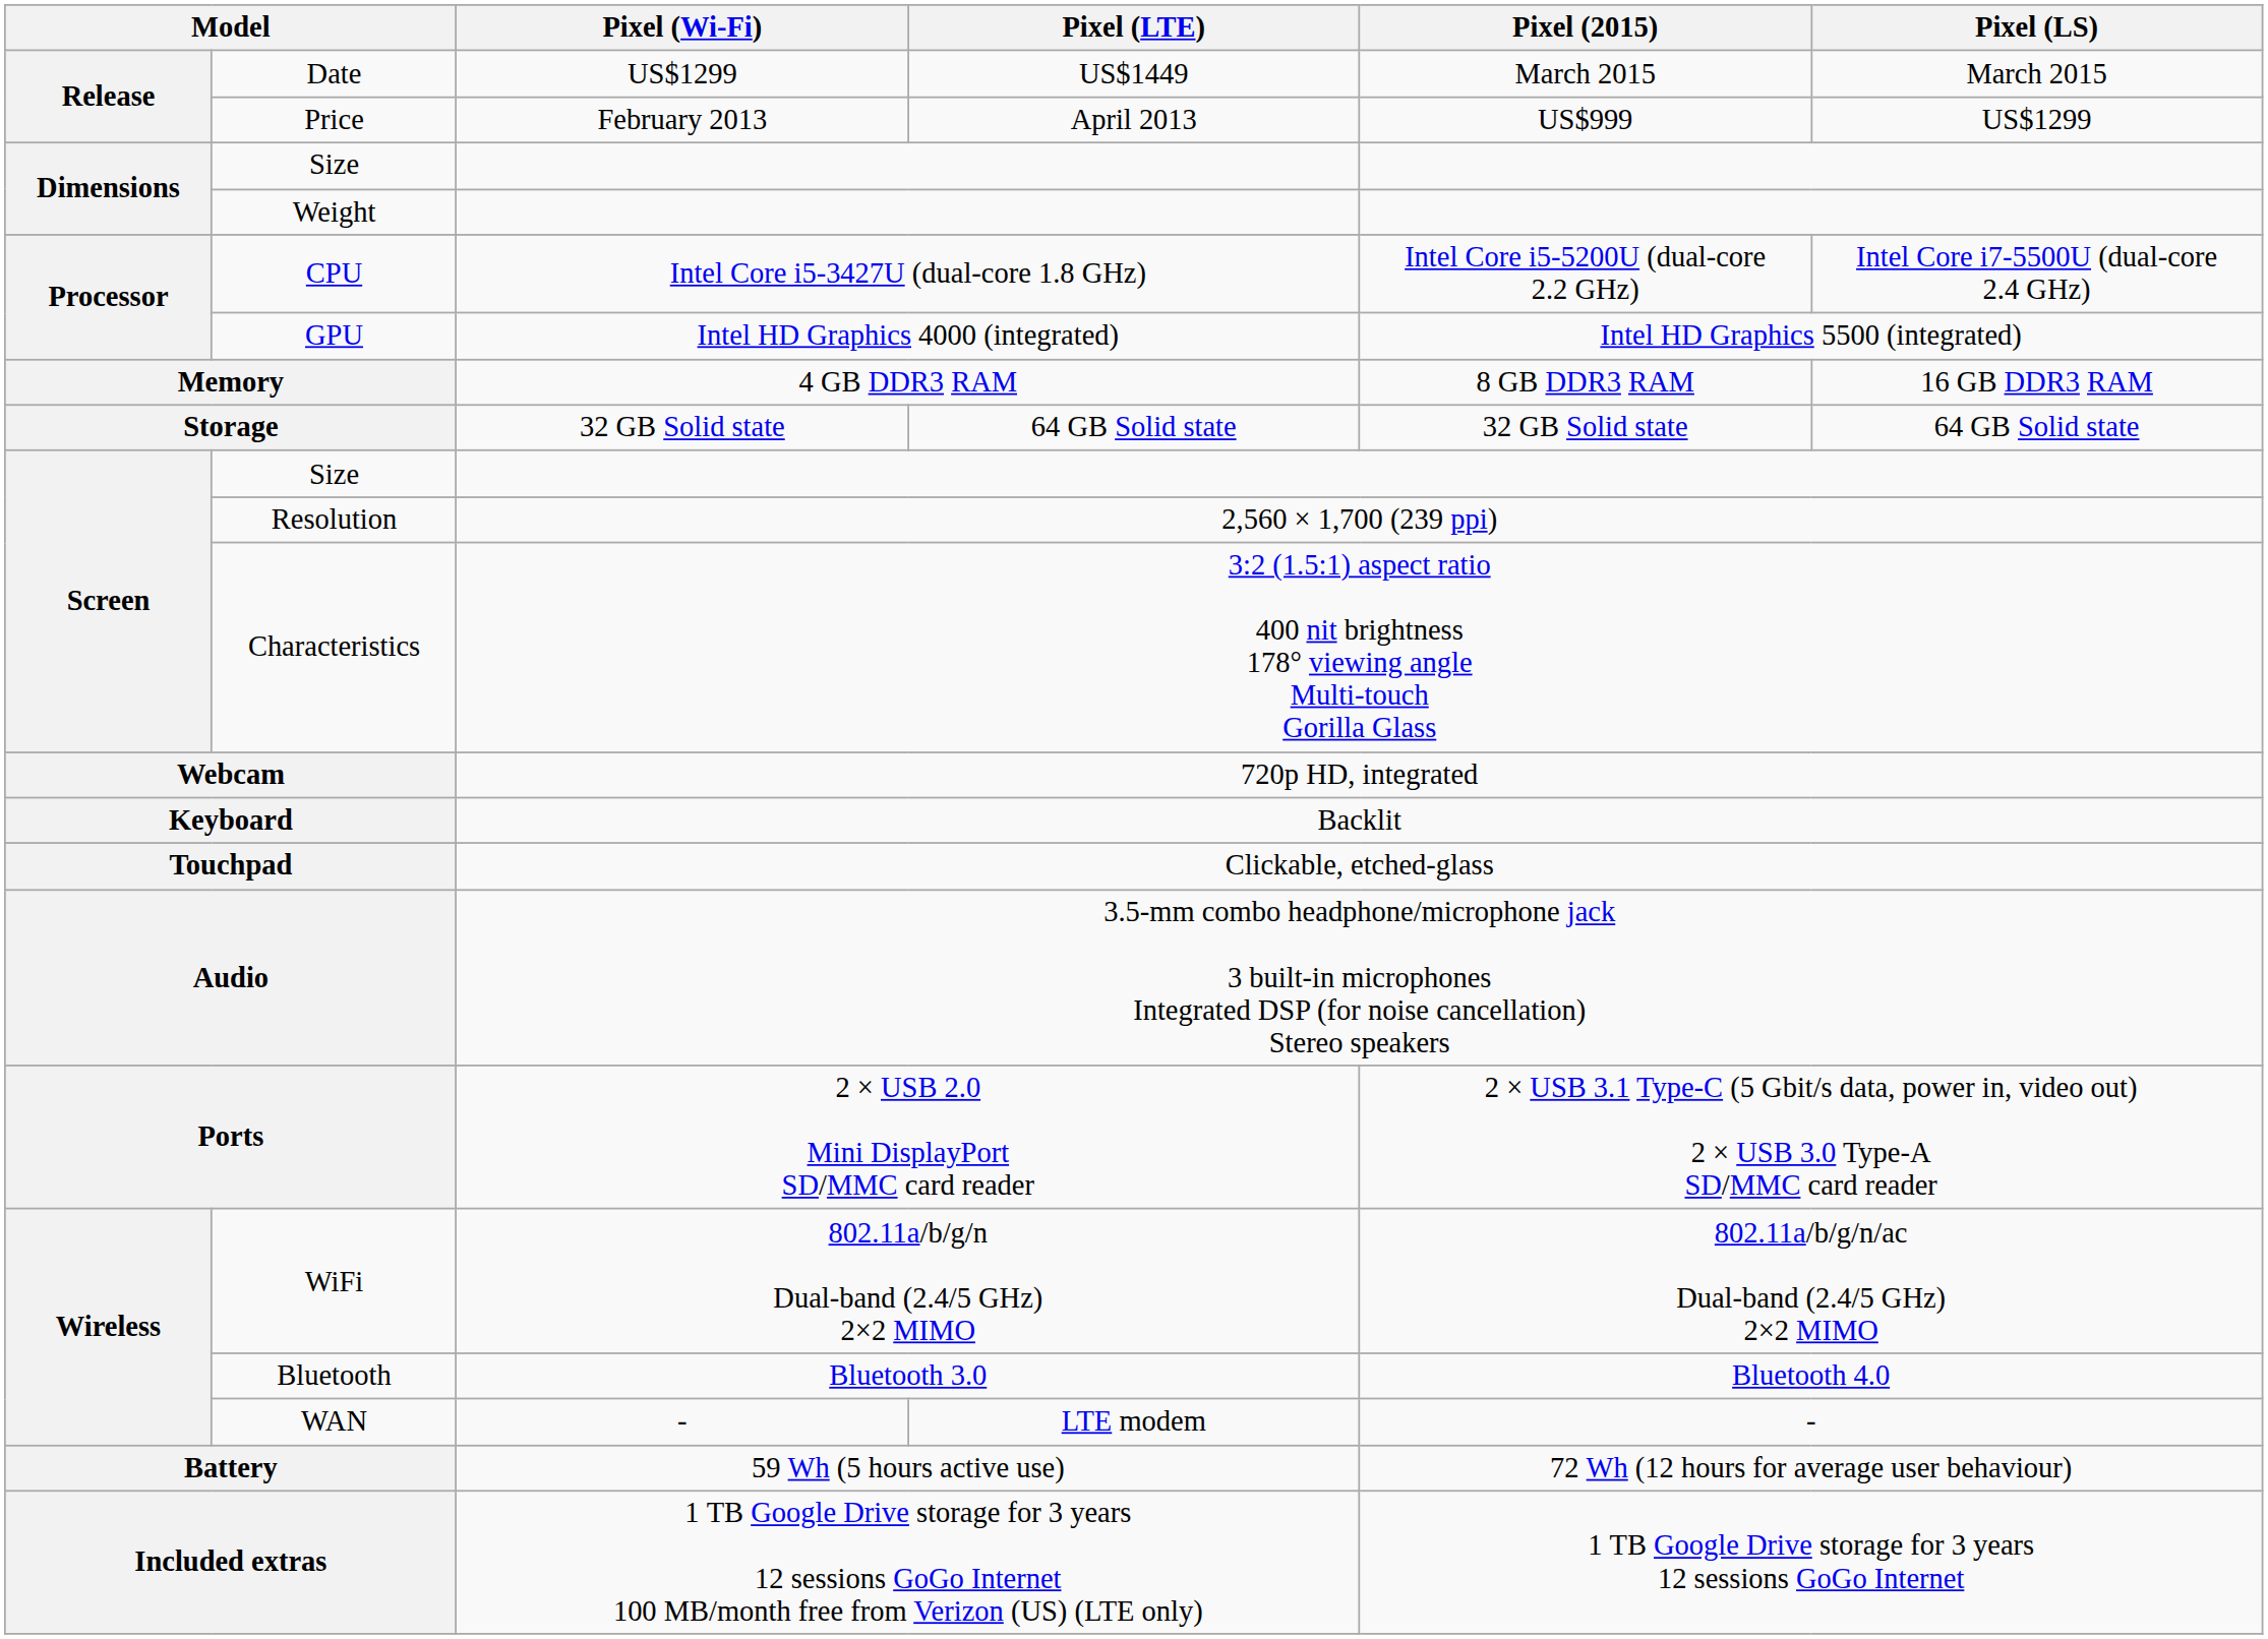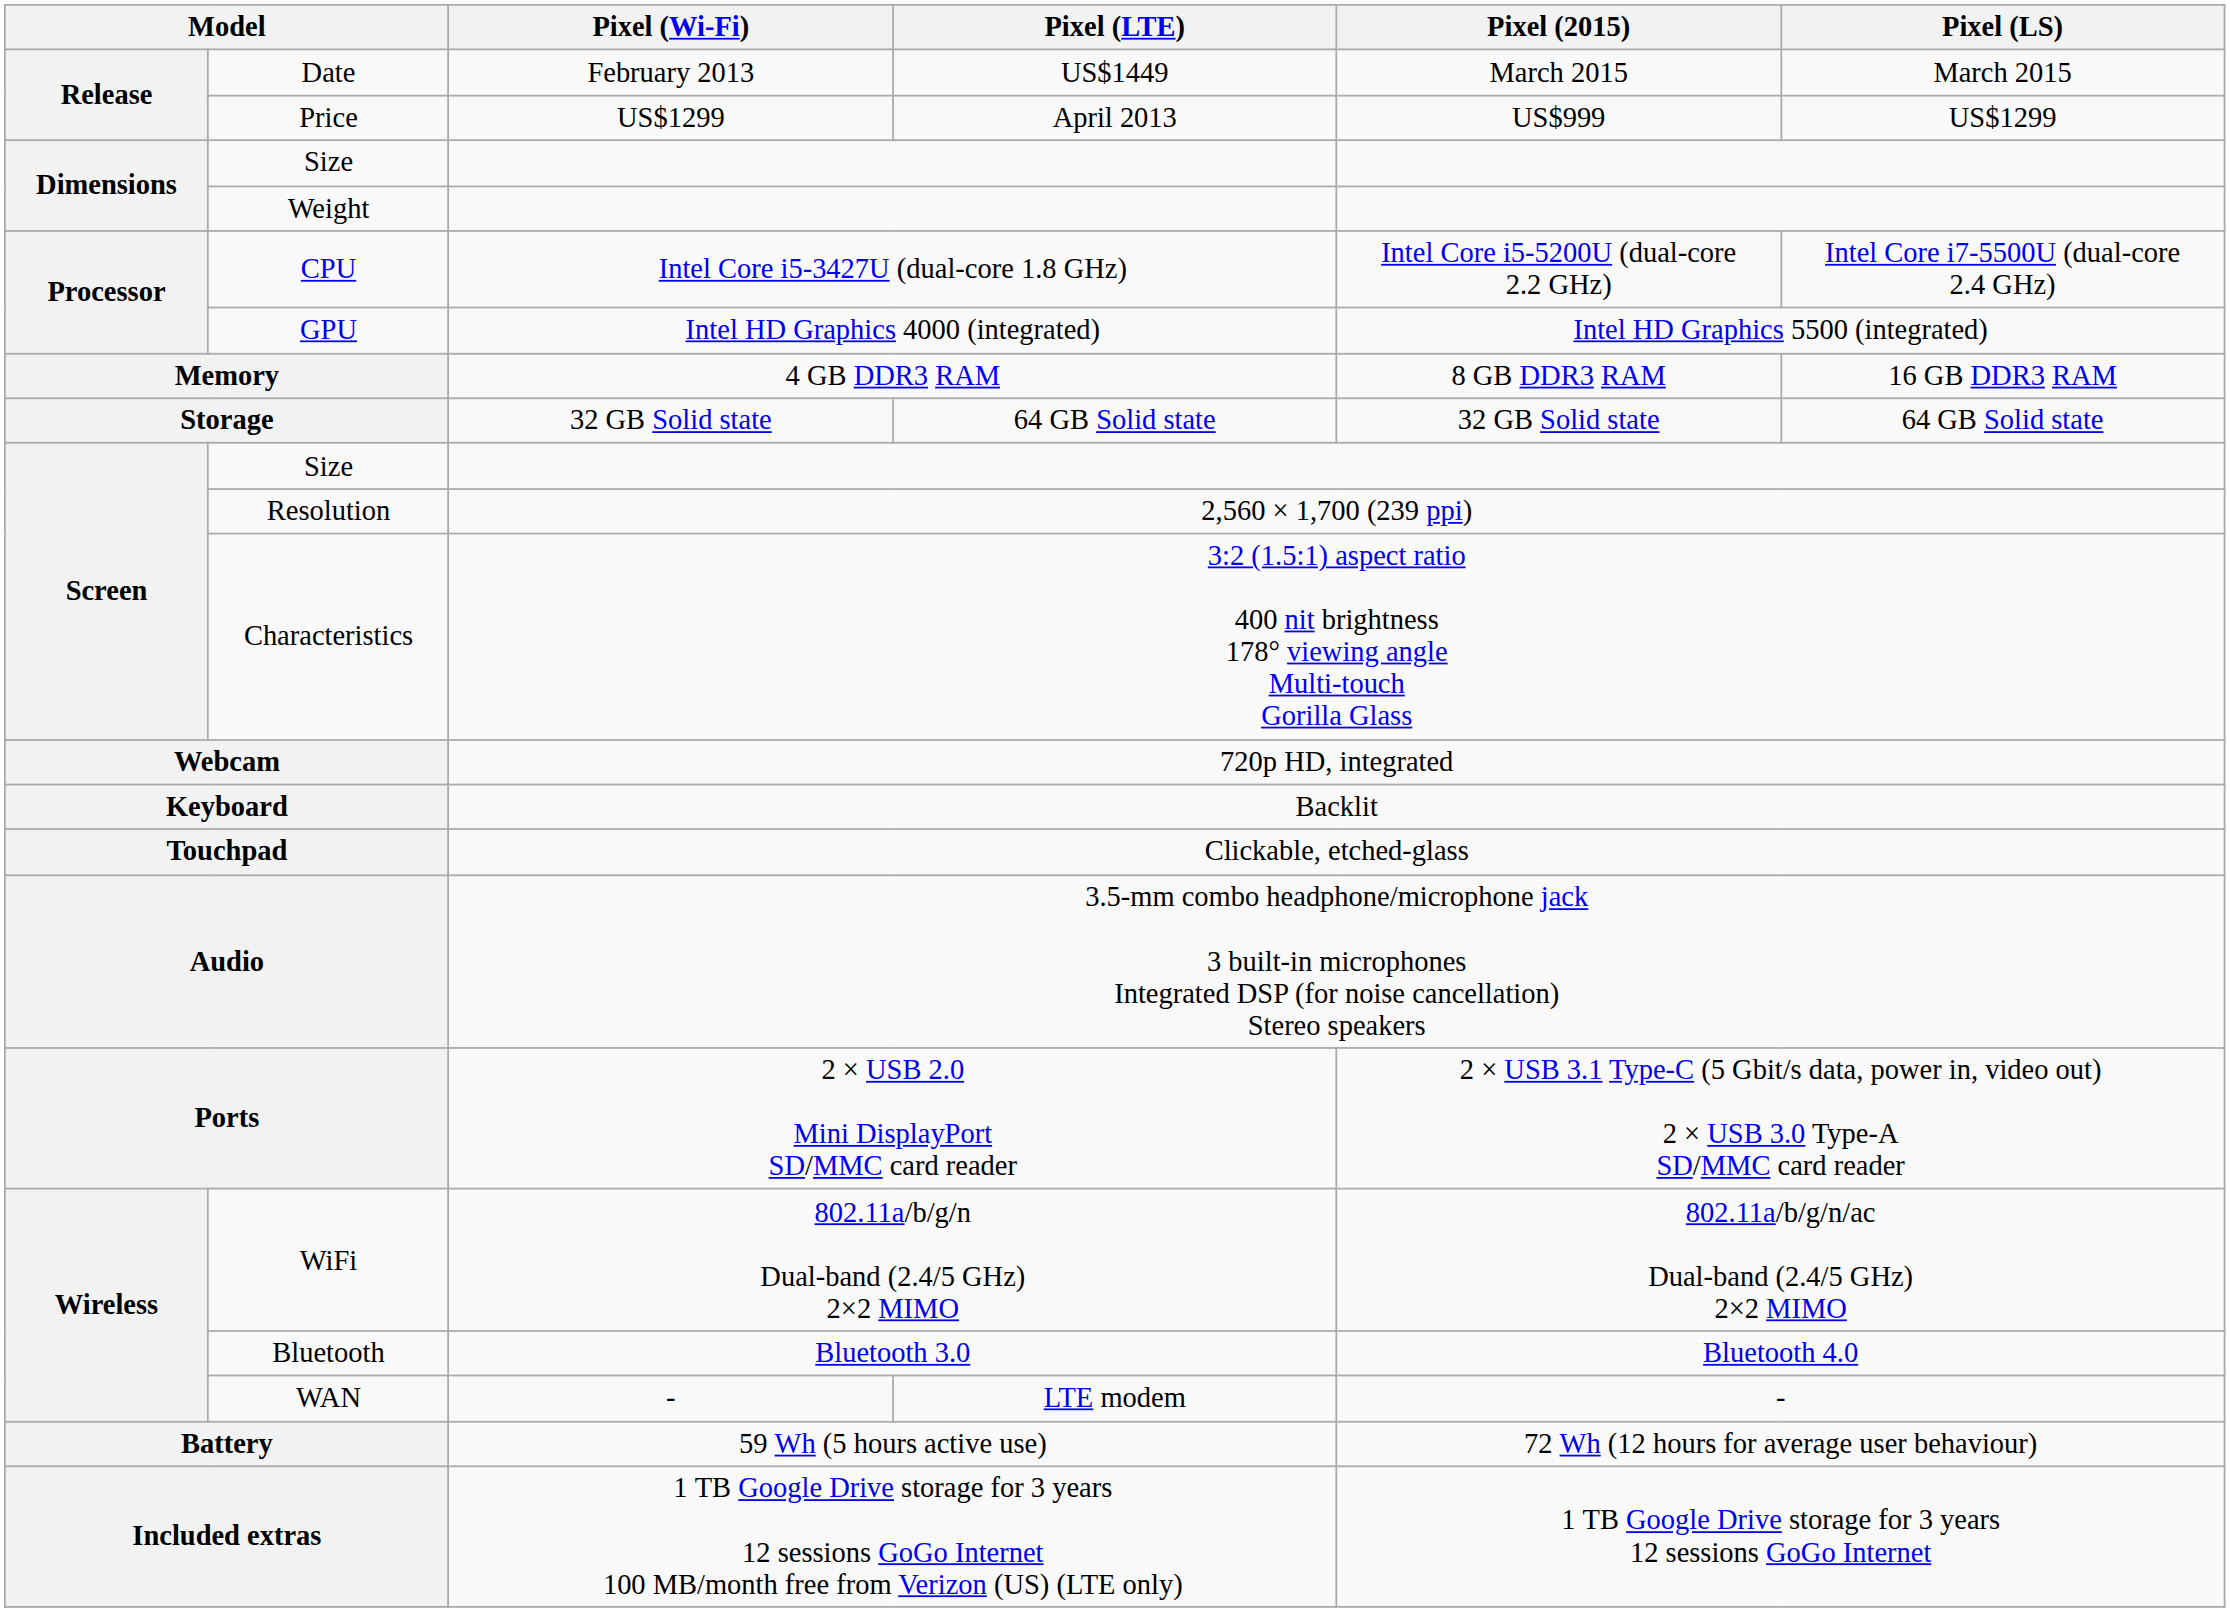Date | Pixel (Wi-Fi): US$1299 -> February 2013
Price | Pixel (Wi-Fi): February 2013 -> US$1299
